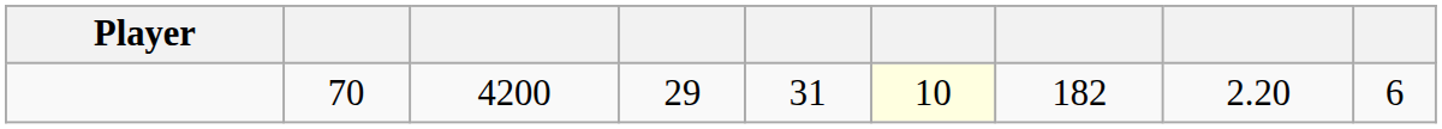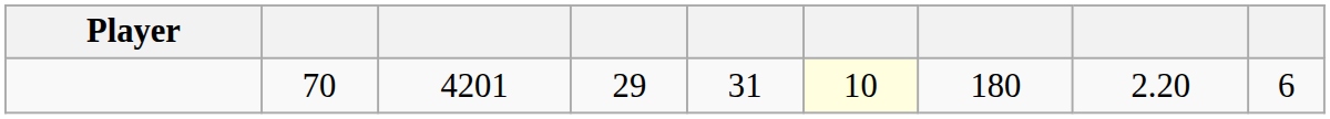row 2 | column 3: 4200 -> 4201
row 2 | column 7: 182 -> 180
